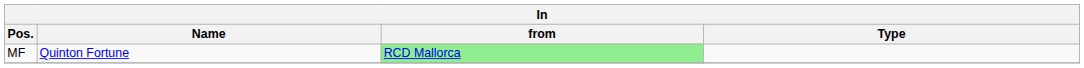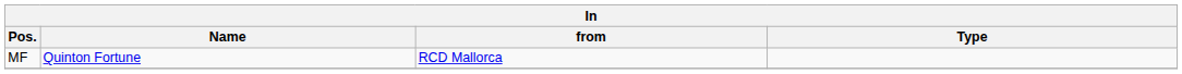MF | from: lightgreen background -> no background
